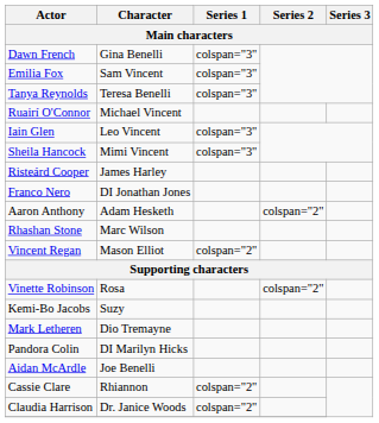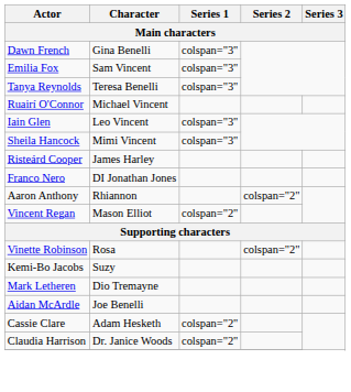Aaron Anthony | Character: Adam Hesketh -> Rhiannon
- row: Rhashan Stone | Marc Wilson
- row: Pandora Colin | DI Marilyn Hicks
Cassie Clare | Character: Rhiannon -> Adam Hesketh
